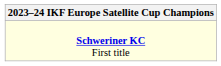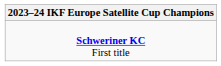row 2 | column 1: lightyellow background -> no background
